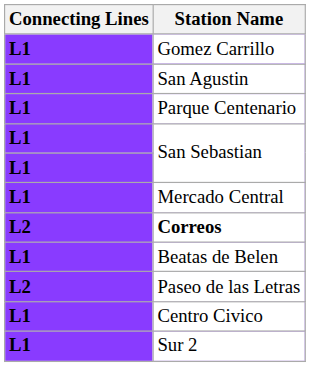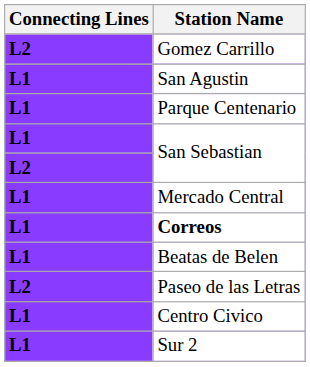row 2 | Connecting Lines: L1 -> L2
row 6 | Connecting Lines: L1 -> L2
row 8 | Connecting Lines: L2 -> L1
